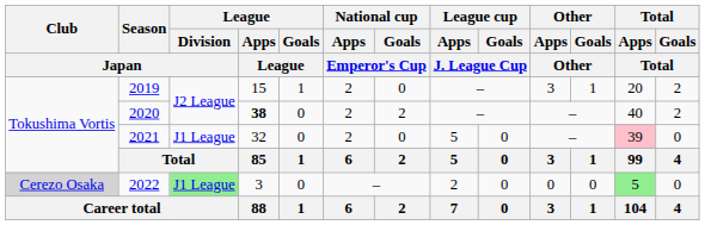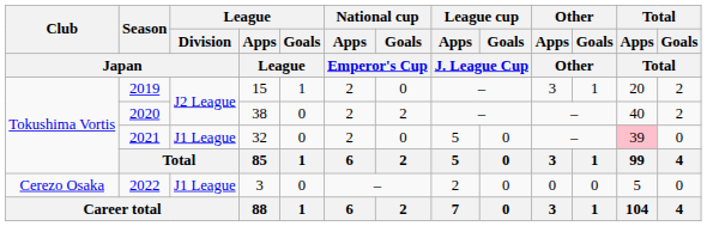2020 | League / Apps / League: bold -> normal
2022 | Club / Japan: lightgrey background -> no background
2022 | League / Division / Japan: lightgreen background -> no background
2022 | Total / Apps / Total: lightgreen background -> no background
